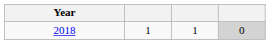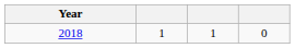2018 | column 4: lightgrey background -> no background
